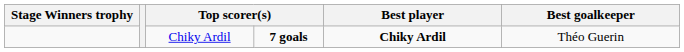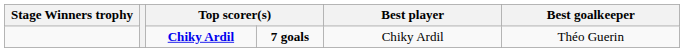row 2 | column 3: normal -> bold
row 2 | Best player: bold -> normal
